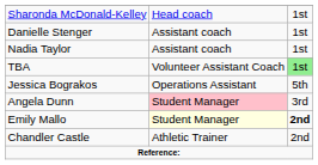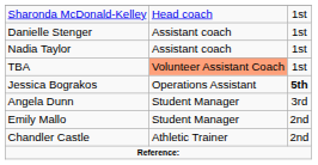TBA | column 2: no background -> lightsalmon background
TBA | column 3: lightgreen background -> no background
Jessica Bograkos | column 3: normal -> bold
Angela Dunn | column 2: pink background -> no background
Emily Mallo | column 2: lightyellow background -> no background
Emily Mallo | column 3: bold -> normal
